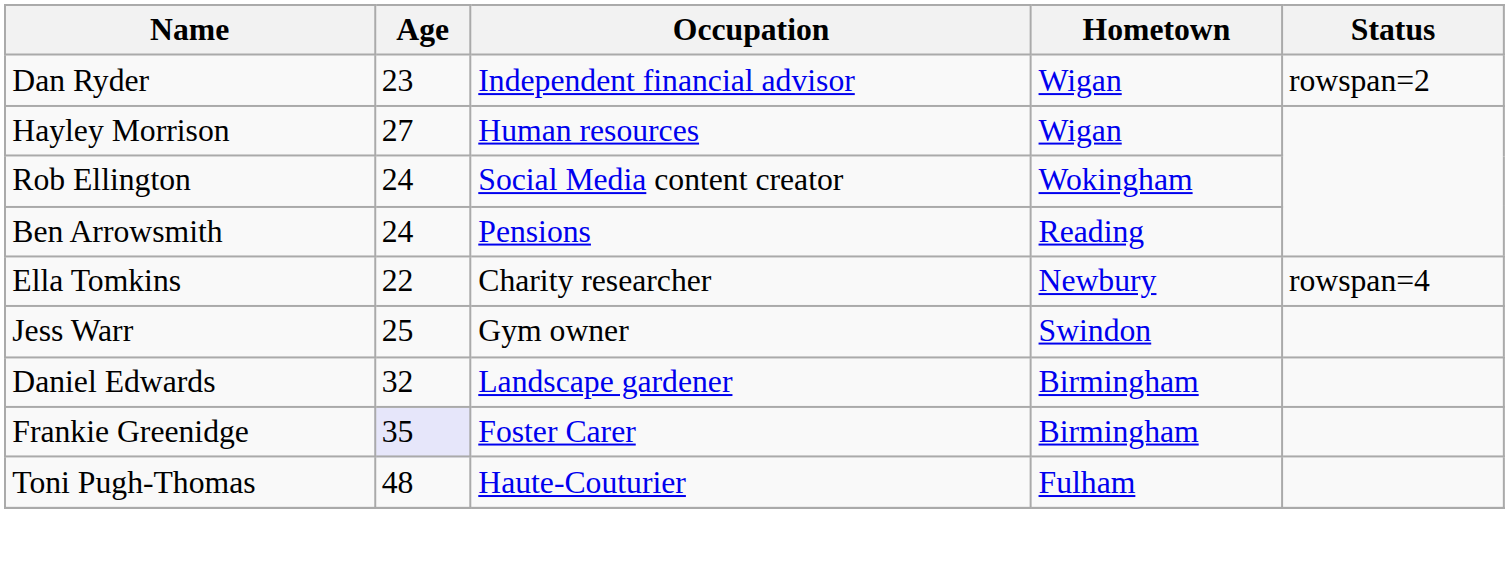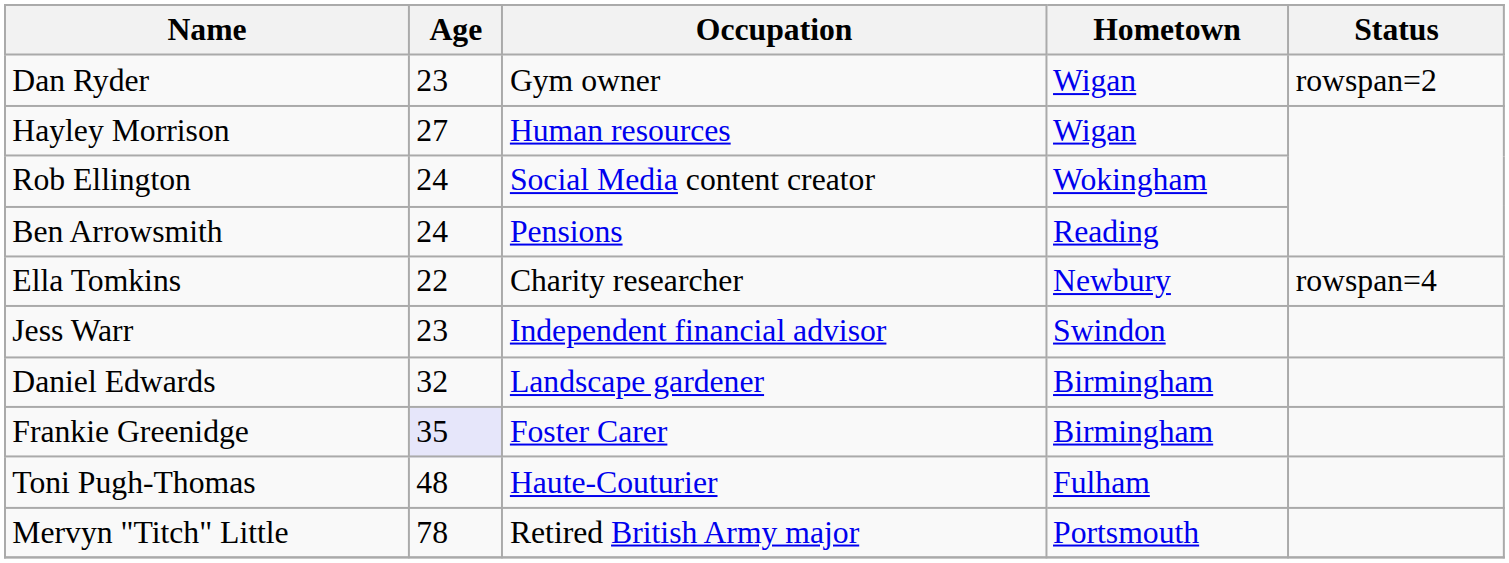Dan Ryder | Occupation: Independent financial advisor -> Gym owner
Jess Warr | Age: 25 -> 23
Jess Warr | Occupation: Gym owner -> Independent financial advisor
+ row: Mervyn "Titch" Little | 78 | Retired British Army major | Portsmouth
